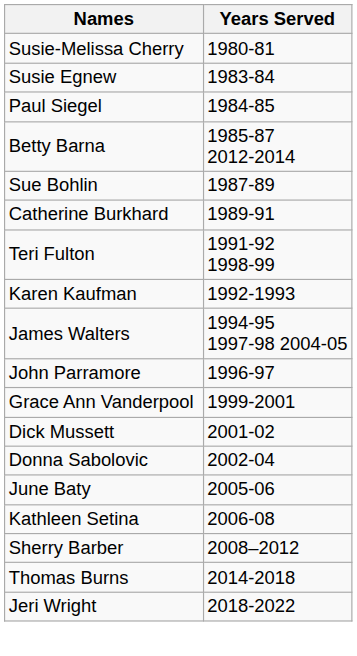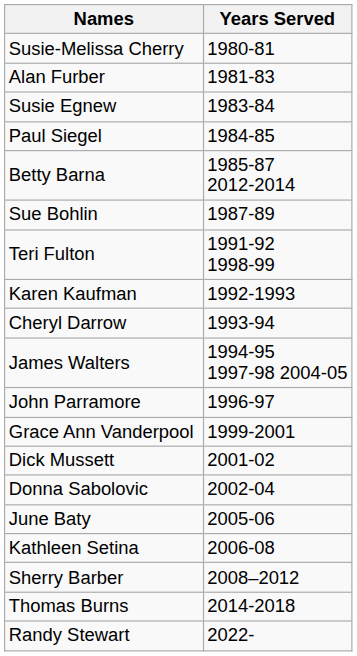+ row: Alan Furber | 1981-83
- row: Catherine Burkhard | 1989-91
+ row: Cheryl Darrow | 1993-94
- row: Jeri Wright | 2018-2022
+ row: Randy Stewart | 2022-
